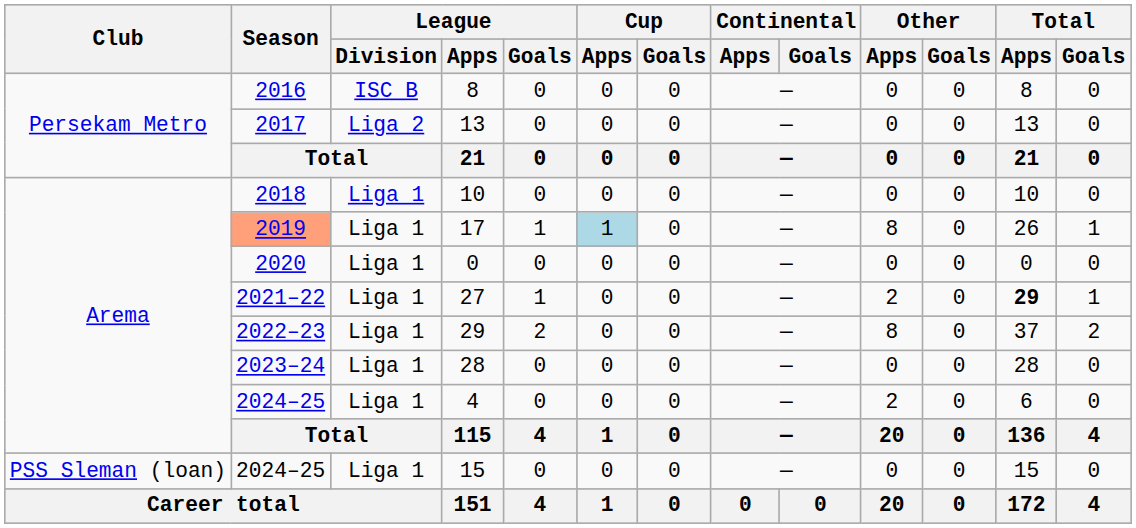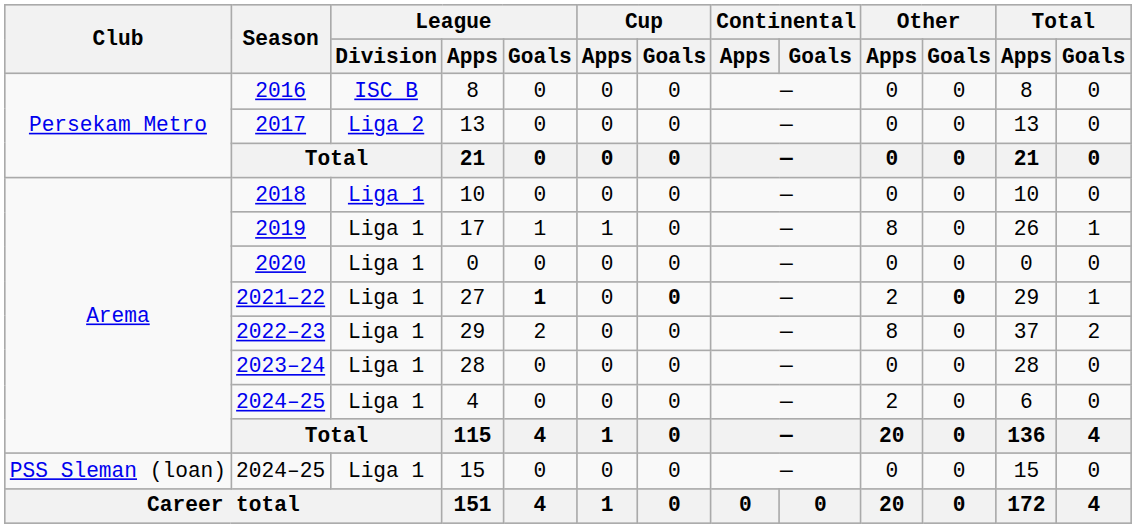17 | Season: lightsalmon background -> no background
17 | Cup / Apps: lightblue background -> no background
27 | League / Goals: normal -> bold
27 | Cup / Goals: normal -> bold
27 | Other / Goals: normal -> bold
27 | Total / Apps: bold -> normal
